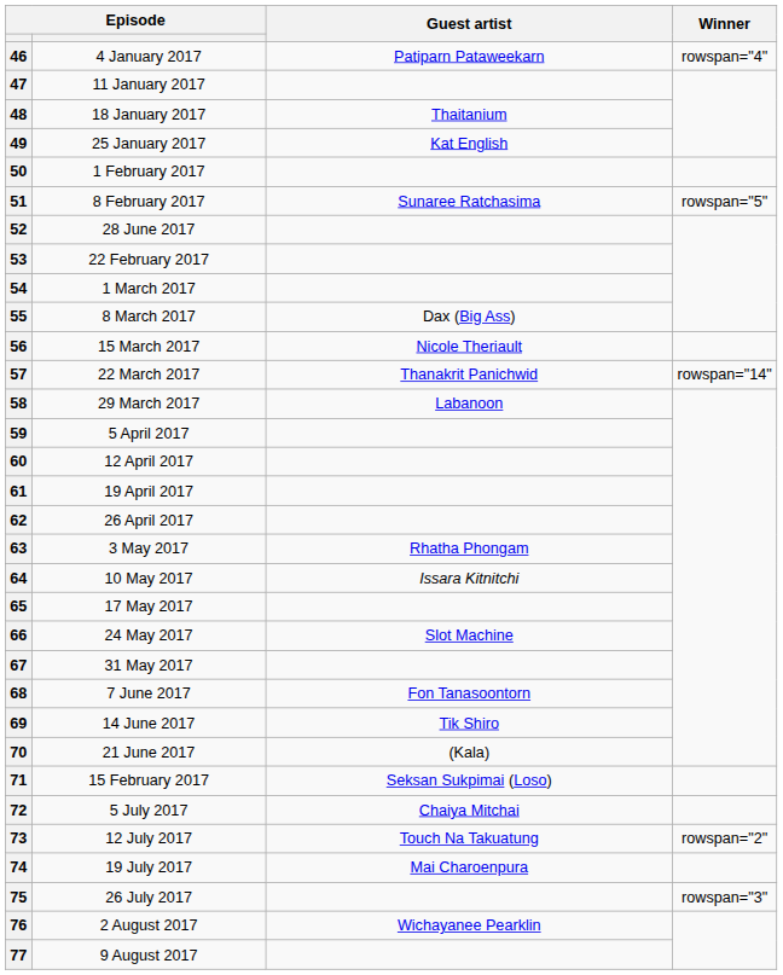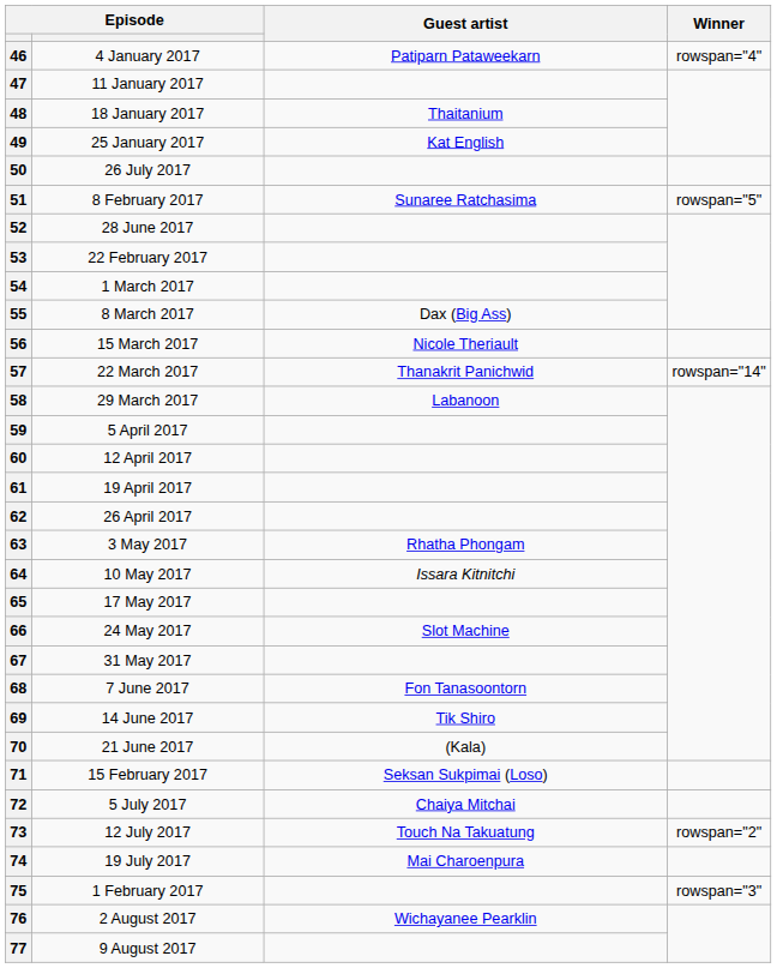50 | column 2: 1 February 2017 -> 26 July 2017
75 | column 2: 26 July 2017 -> 1 February 2017
